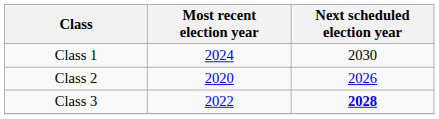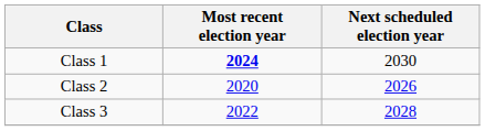Class 1 | Most recent election year: normal -> bold
Class 3 | Next scheduled election year: bold -> normal
